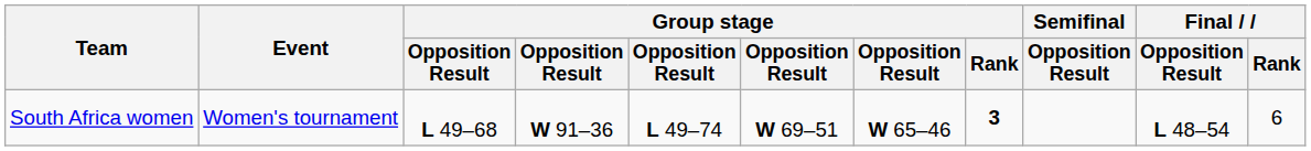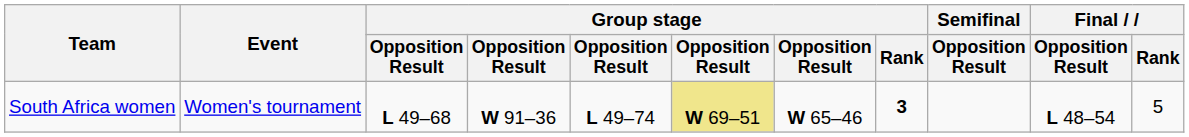South Africa women | column 6: no background -> khaki background
South Africa women | Final / Rank: 6 -> 5
